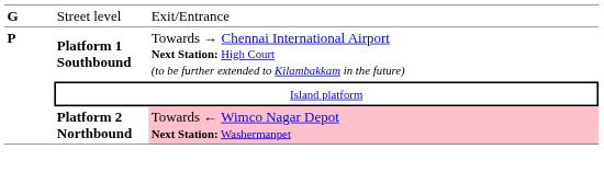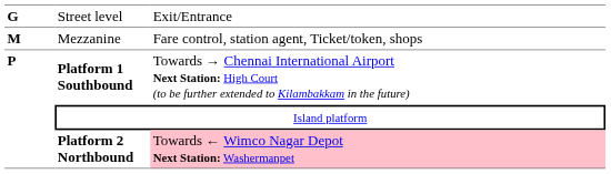+ row: M | Mezzanine | Fare control, station agent, Ticket/token, shops
